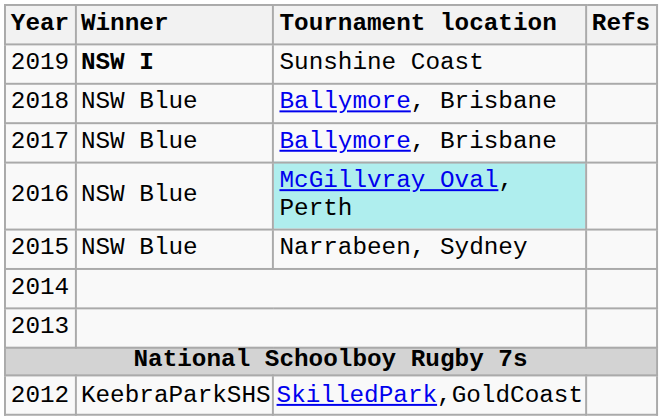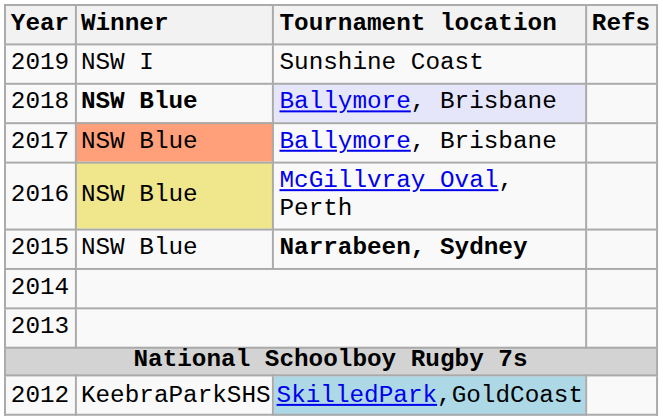2019 | Winner: bold -> normal
2018 | Winner: normal -> bold
2018 | Tournament location: no background -> lavender background
2017 | Winner: no background -> lightsalmon background
2016 | Winner: no background -> khaki background
2016 | Tournament location: paleturquoise background -> no background
2015 | Tournament location: normal -> bold
2012 | Tournament location: no background -> lightblue background
